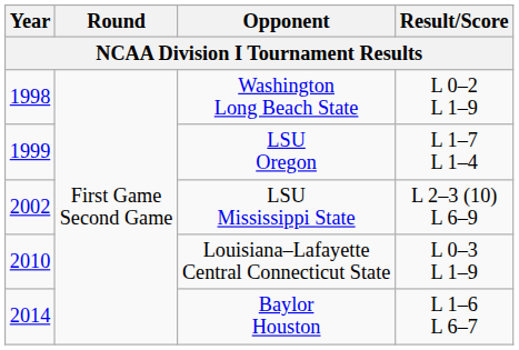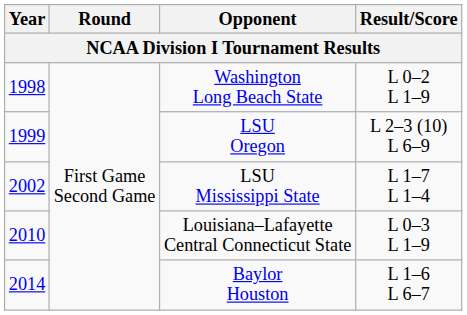LSU Oregon | Result/Score: L 1–7 L 1–4 -> L 2–3 (10) L 6–9
LSU Mississippi State | Result/Score: L 2–3 (10) L 6–9 -> L 1–7 L 1–4
